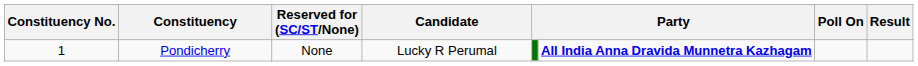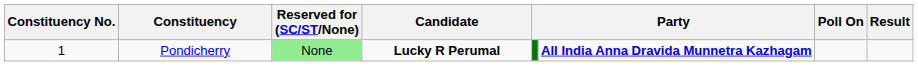Pondicherry | Reserved for (SC/ST/None): no background -> lightgreen background
Pondicherry | Candidate: normal -> bold
